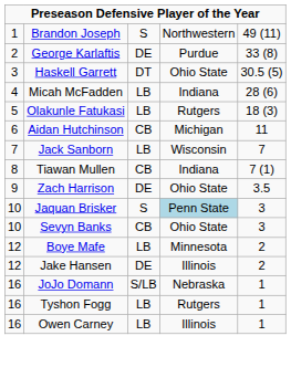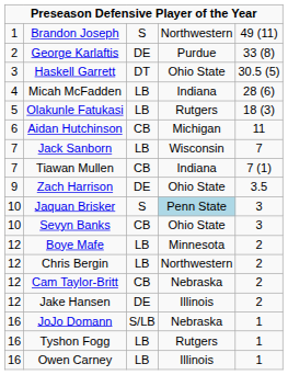Tiawan Mullen | column 1: 8 -> 7
+ row: 12 | Chris Bergin | LB | Northwestern | 2
+ row: 12 | Cam Taylor-Britt | CB | Nebraska | 2
